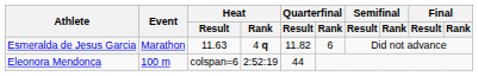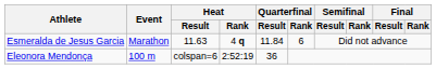Esmeralda de Jesus Garcia | Quarterfinal / Result: 11.82 -> 11.84
Eleonora Mendonça | Quarterfinal / Result: 44 -> 36
